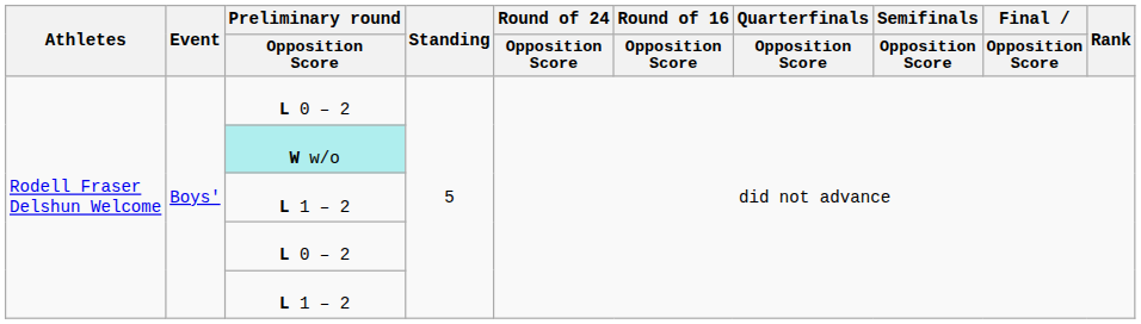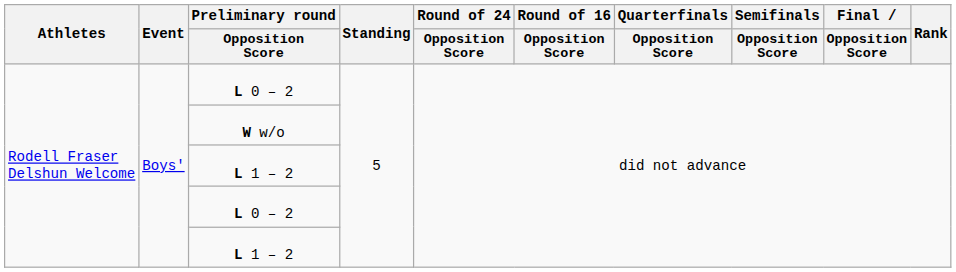W w/o | Preliminary round / Opposition Score: paleturquoise background -> no background
